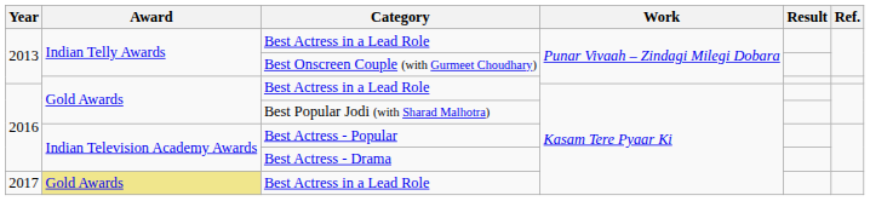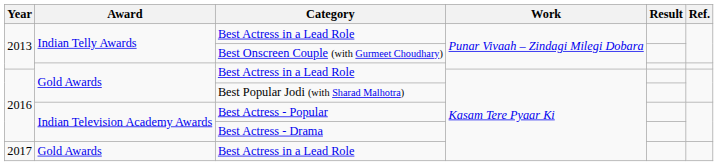2017 / Best Actress in a Lead Role | Award: khaki background -> no background
